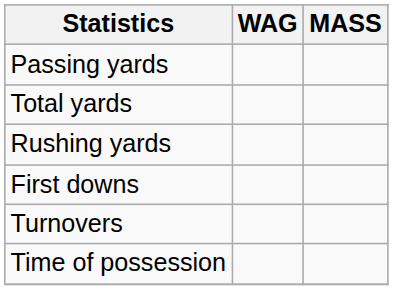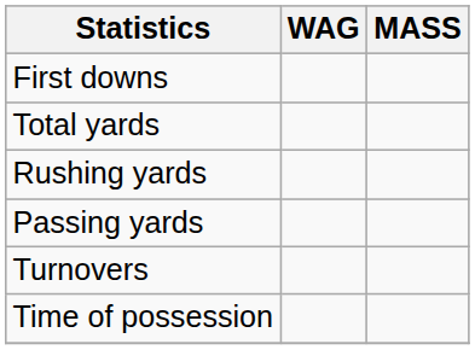rows swapped: First downs <-> Passing yards
